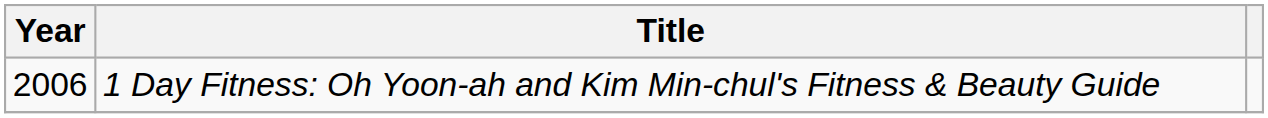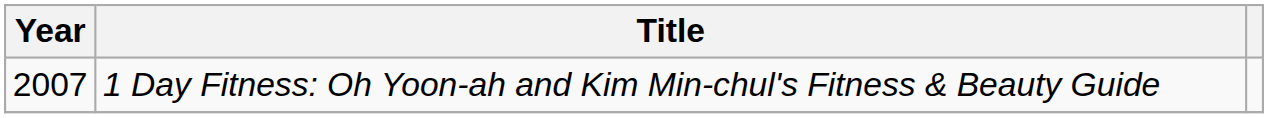row 2 | Year: 2006 -> 2007
